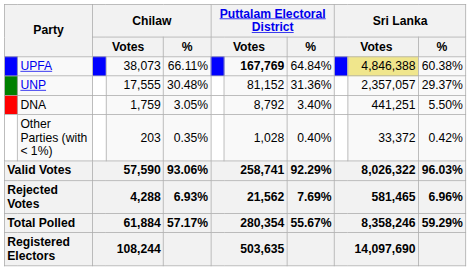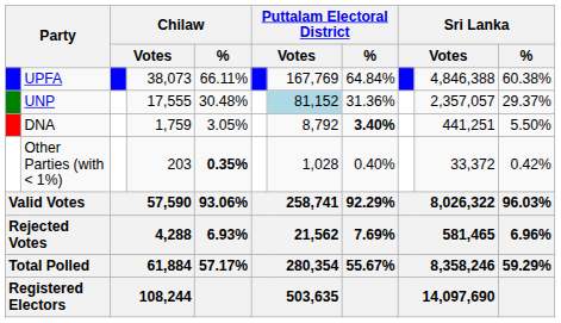UPFA | column 7: bold -> normal
UPFA | column 10: khaki background -> no background
UNP | column 7: no background -> lightblue background
DNA | Puttalam Electoral District / %: normal -> bold
Other Parties (with < 1%) | Chilaw / %: normal -> bold
